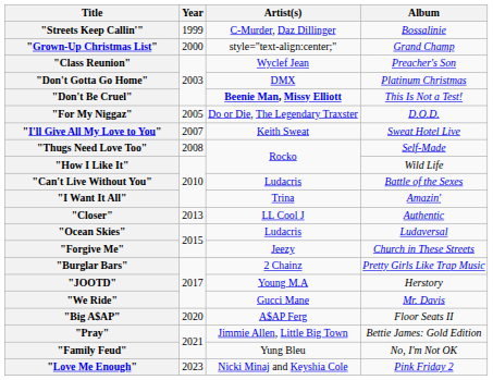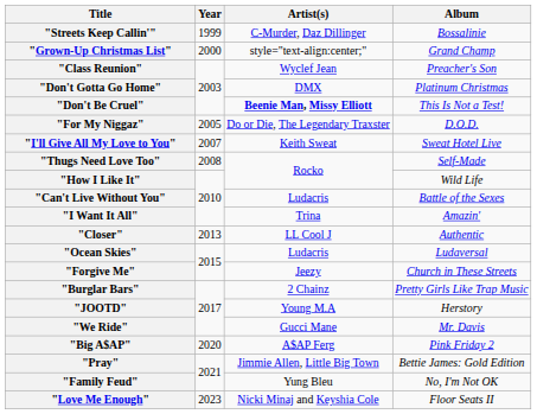"Big A$AP" | Album: Floor Seats II -> Pink Friday 2
"Love Me Enough" | Album: Pink Friday 2 -> Floor Seats II
